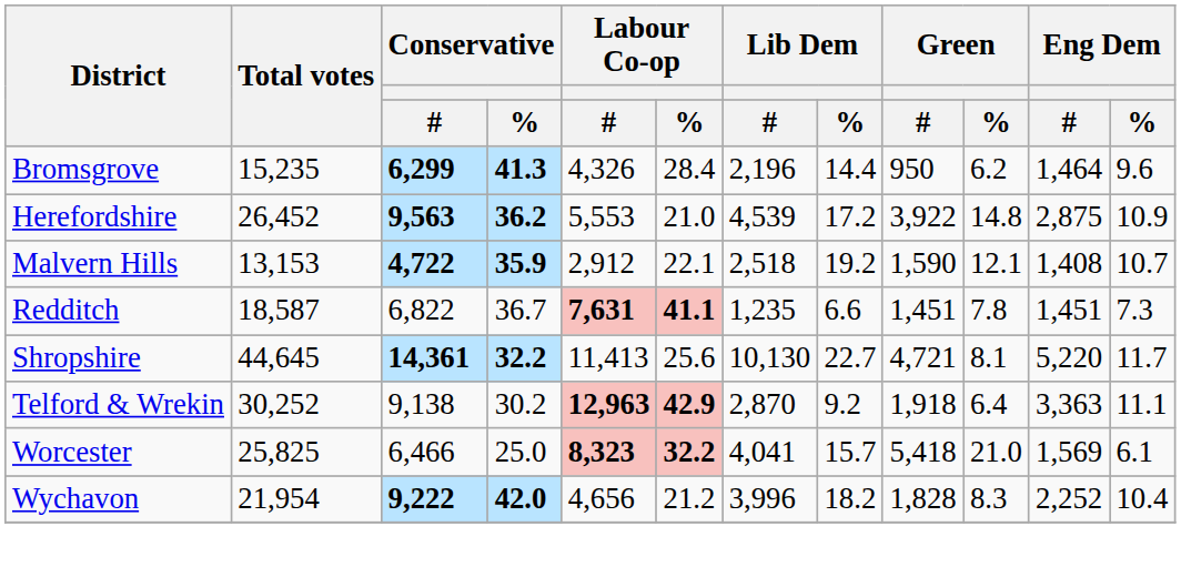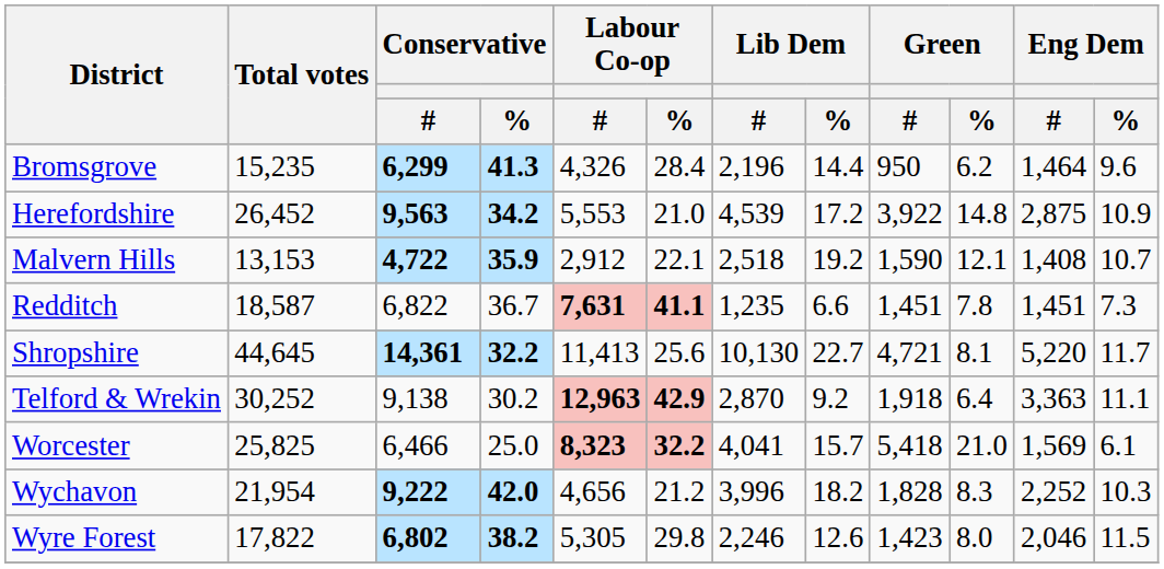Herefordshire | Conservative / %: 36.2 -> 34.2
Wychavon | Eng Dem / %: 10.4 -> 10.3
+ row: Wyre Forest | 17,822 | 6,802 | 38.2 | 5,305 | 29.8 | 2,246 | 12.6 | 1,423 | 8.0 | 2,046 | 11.5
